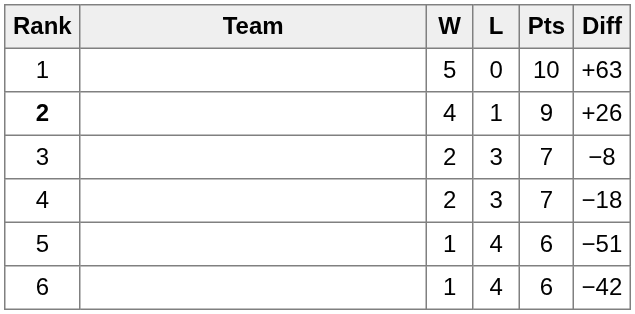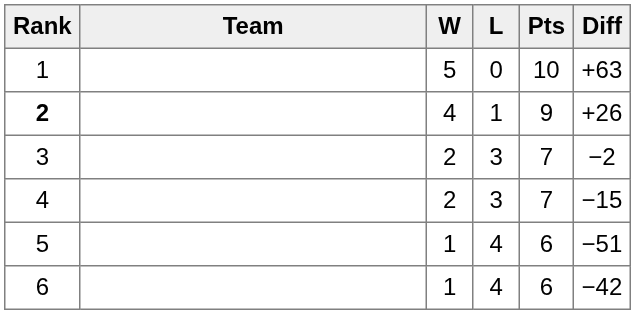row 4 | Diff: −8 -> −2
row 5 | Diff: −18 -> −15
